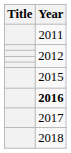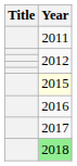row 7 | Year: no background -> lightyellow background
row 8 | Year: bold -> normal
row 10 | Year: no background -> lightgreen background
